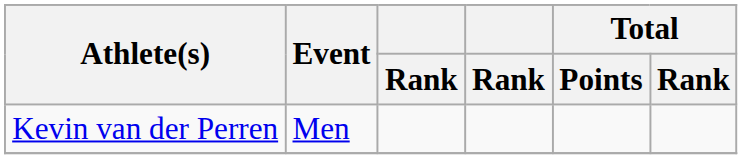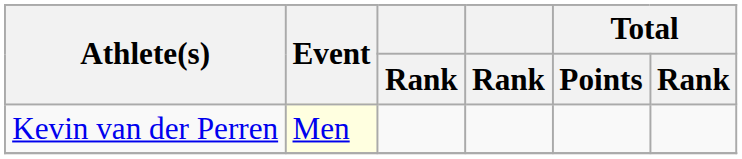Kevin van der Perren | Event: no background -> lightyellow background
